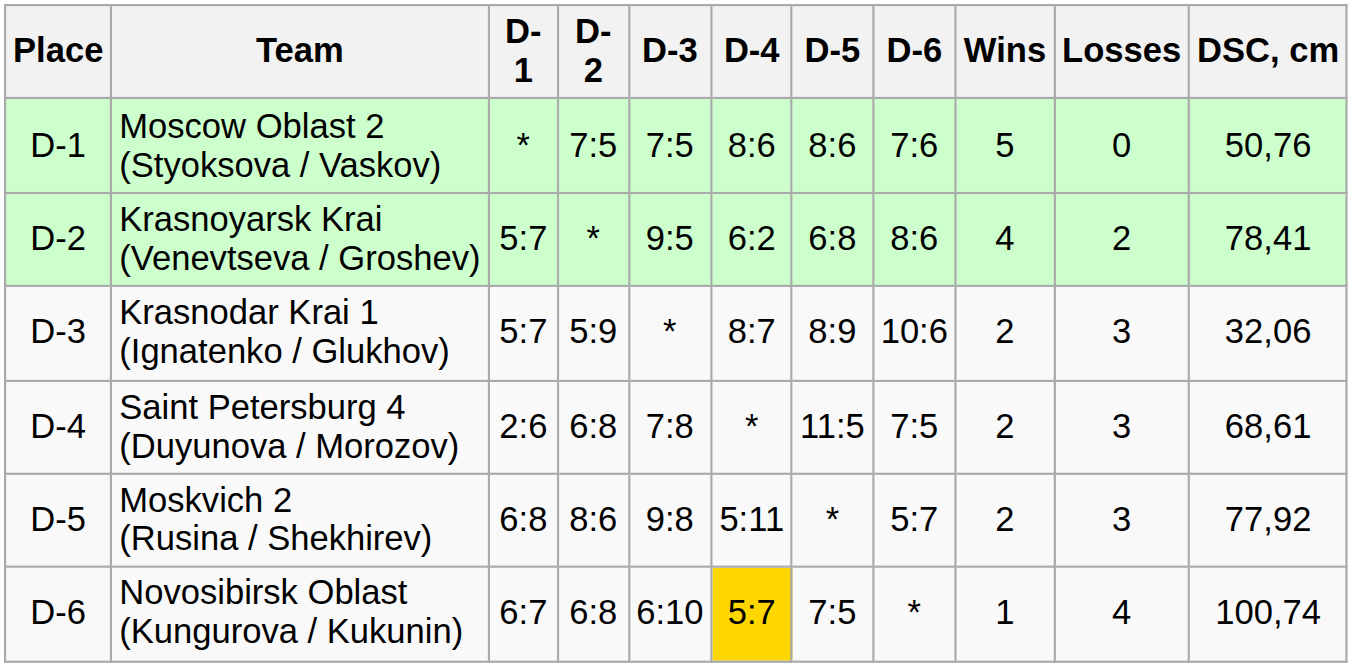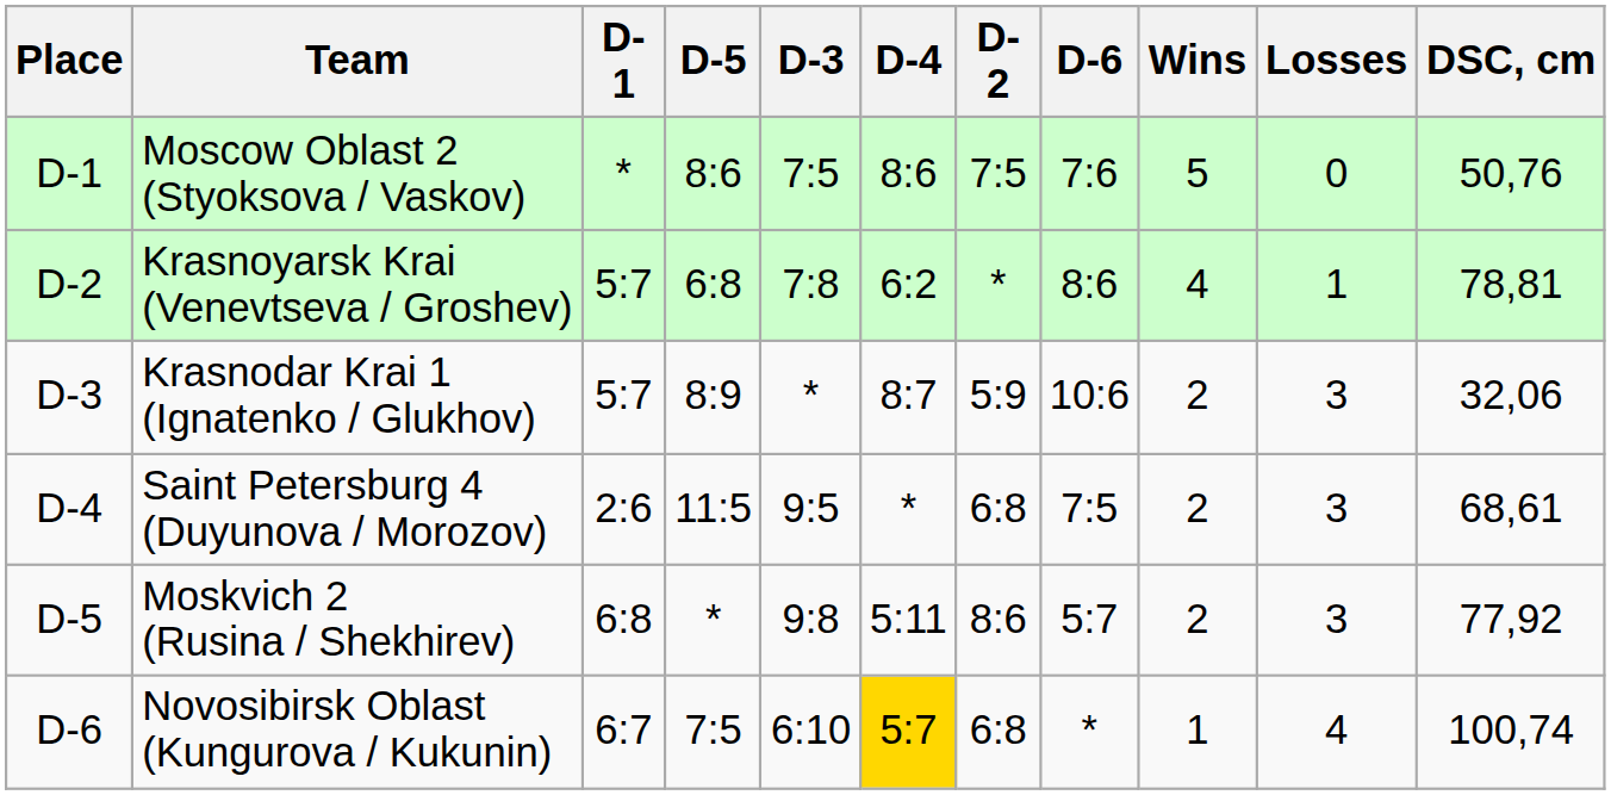columns swapped: D-2 <-> D-5
Krasnoyarsk Krai (Venevtseva / Groshev) | D-3: 9:5 -> 7:8
Krasnoyarsk Krai (Venevtseva / Groshev) | Losses: 2 -> 1
Krasnoyarsk Krai (Venevtseva / Groshev) | DSC, cm: 78,41 -> 78,81
Saint Petersburg 4 (Duyunova / Morozov) | D-3: 7:8 -> 9:5
